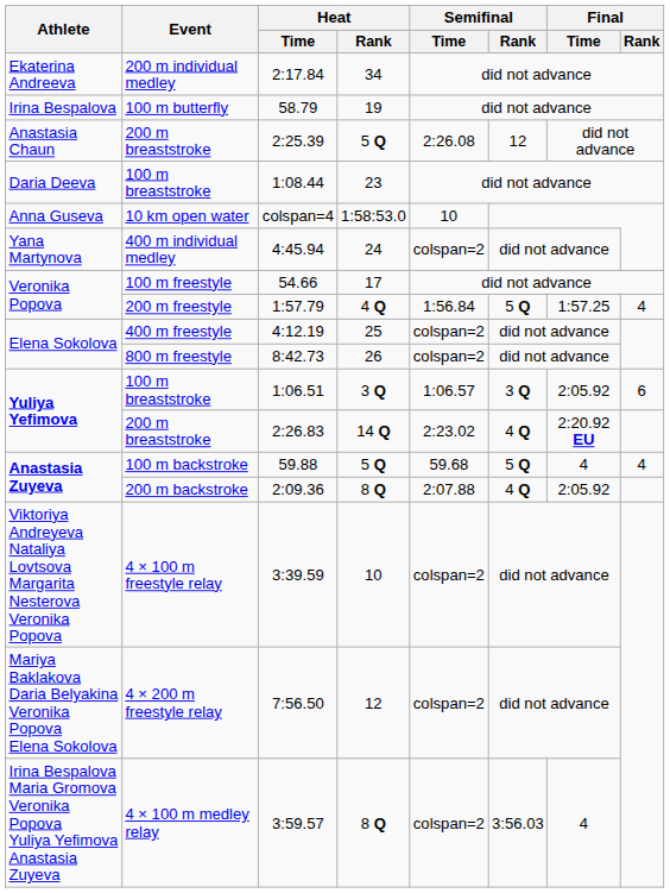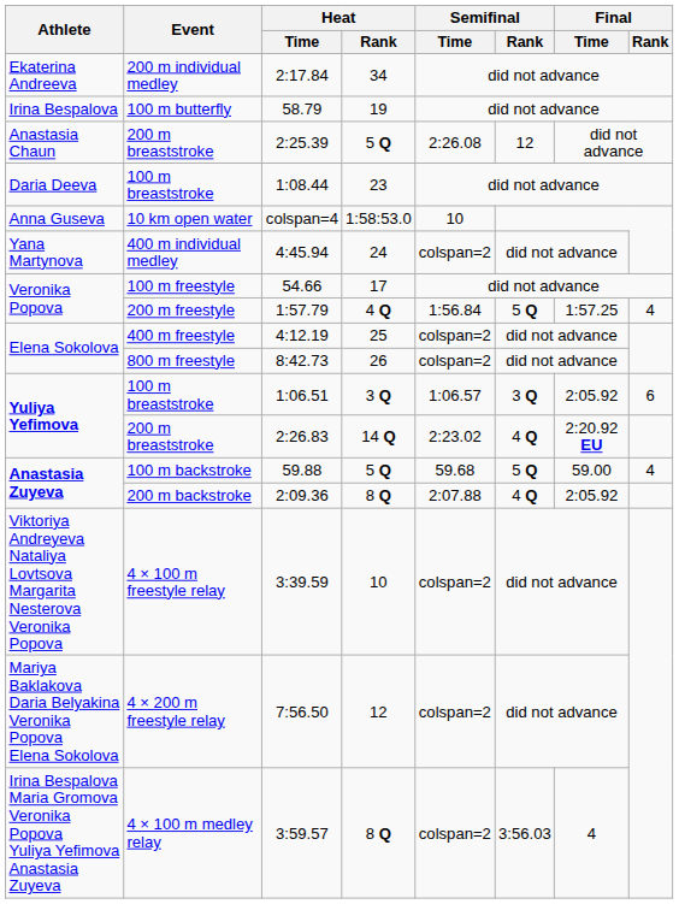59.88 | Final / Time: 4 -> 59.00
